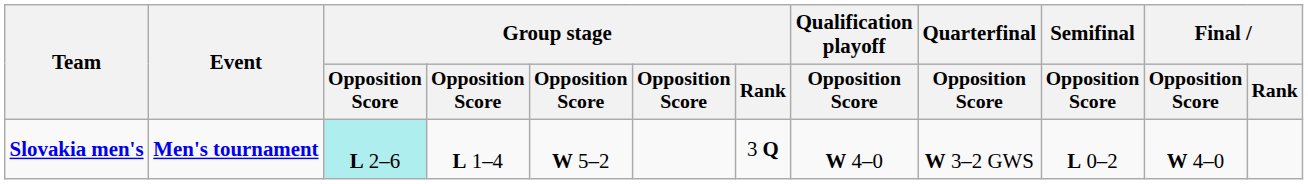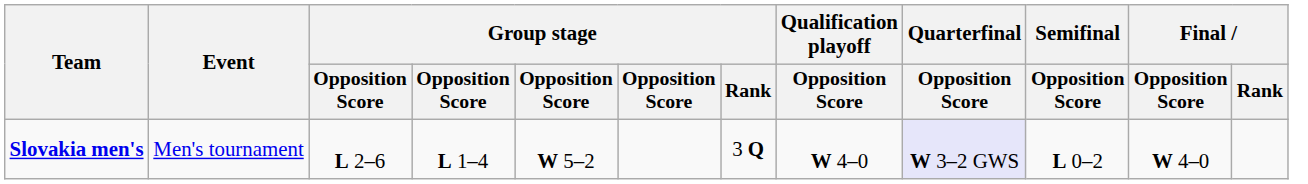Slovakia men's | Event: bold -> normal
Slovakia men's | column 3: paleturquoise background -> no background
Slovakia men's | Quarterfinal / Opposition Score: no background -> lavender background
